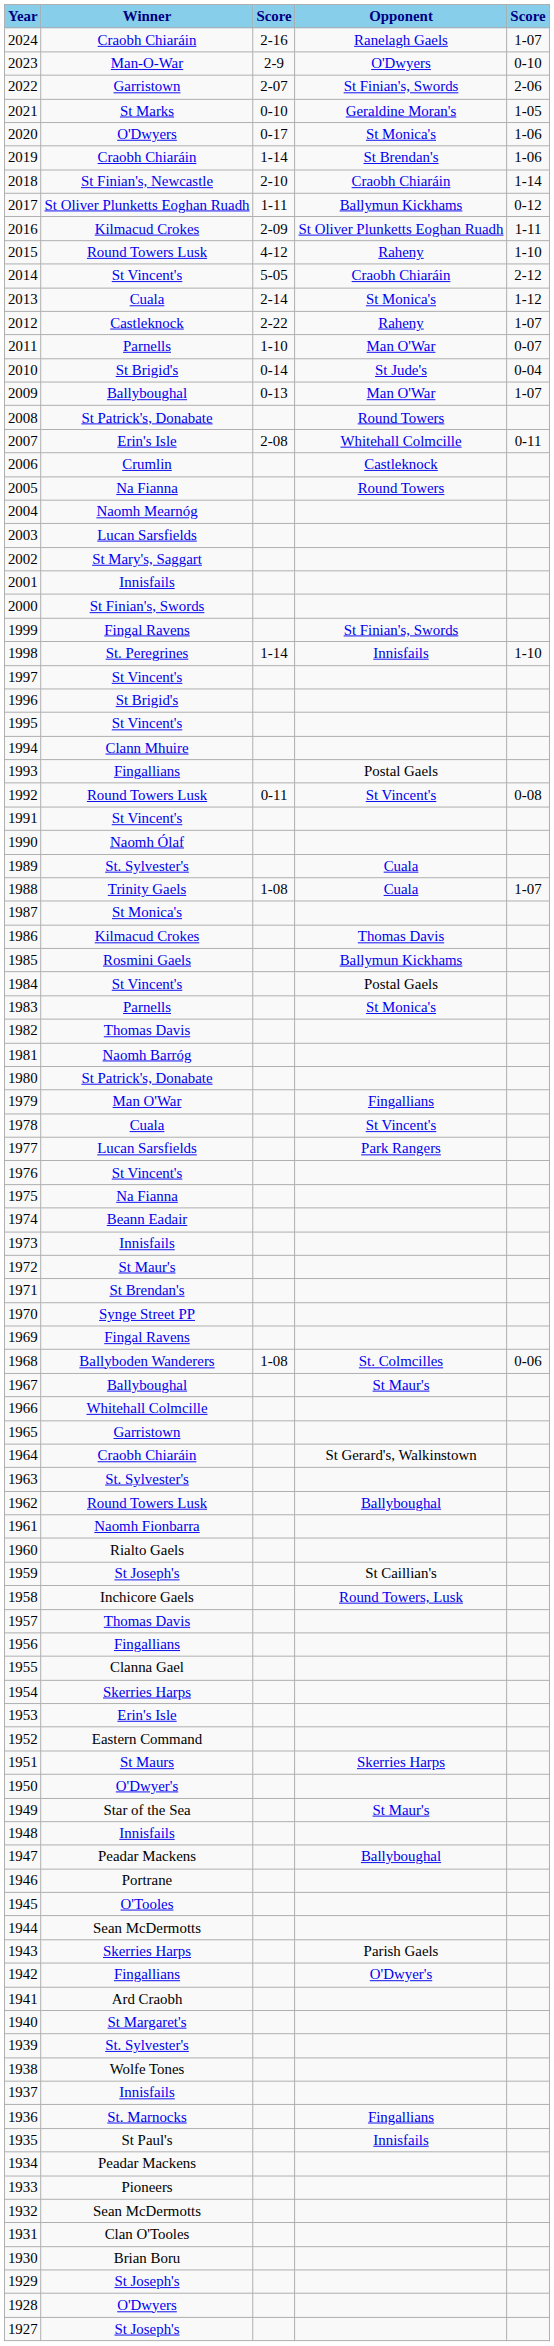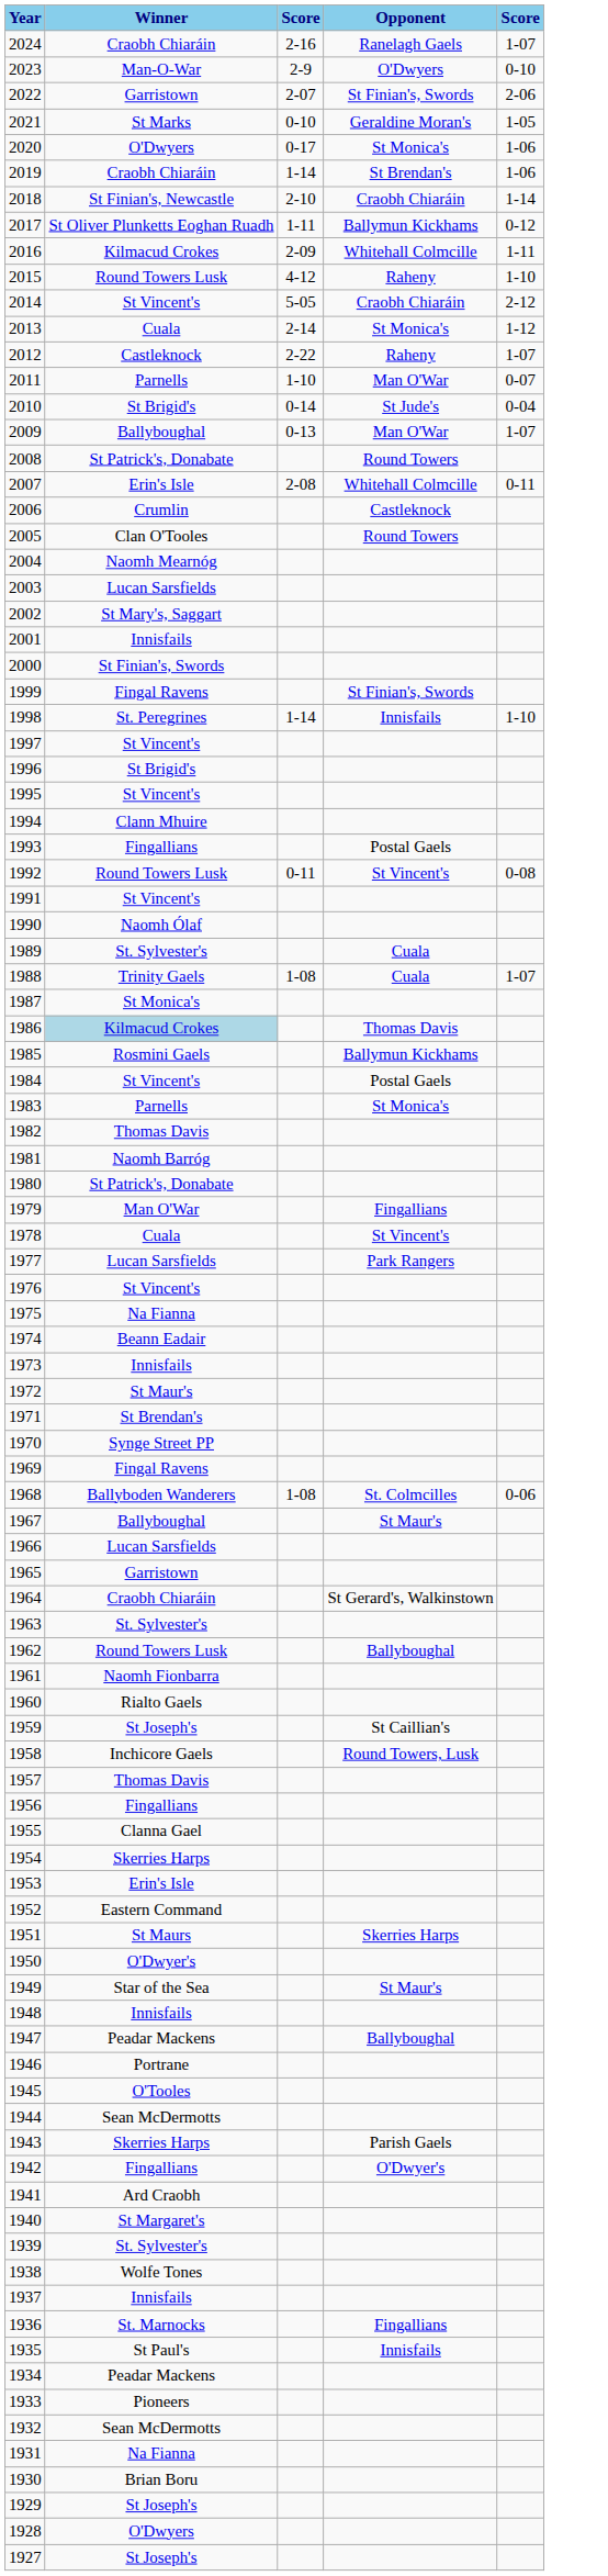2016 | Opponent: St Oliver Plunketts Eoghan Ruadh -> Whitehall Colmcille
2005 | Winner: Na Fianna -> Clan O'Tooles
1986 | Winner: no background -> lightblue background
1966 | Winner: Whitehall Colmcille -> Lucan Sarsfields
1931 | Winner: Clan O'Tooles -> Na Fianna
